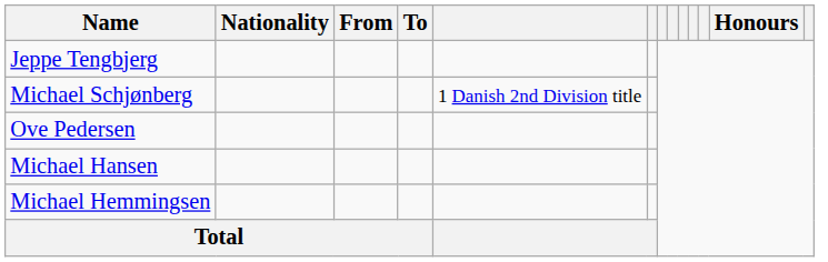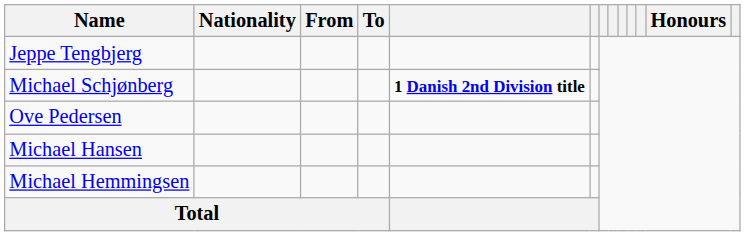Michael Schjønberg | column 5: normal -> bold
